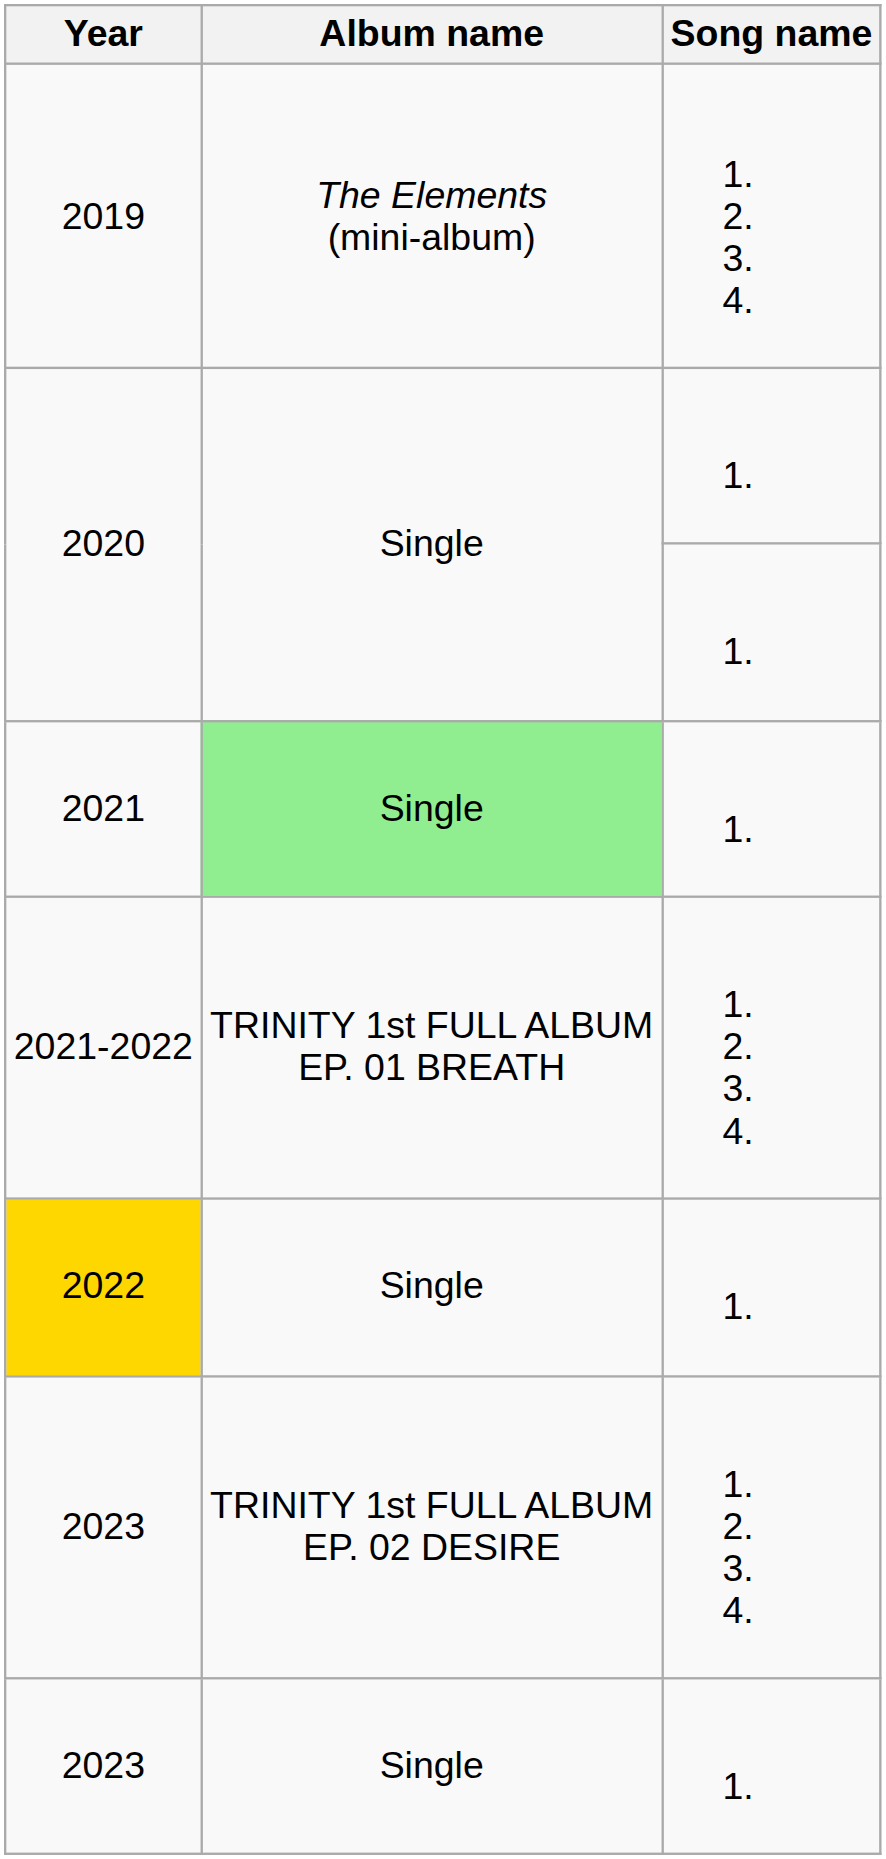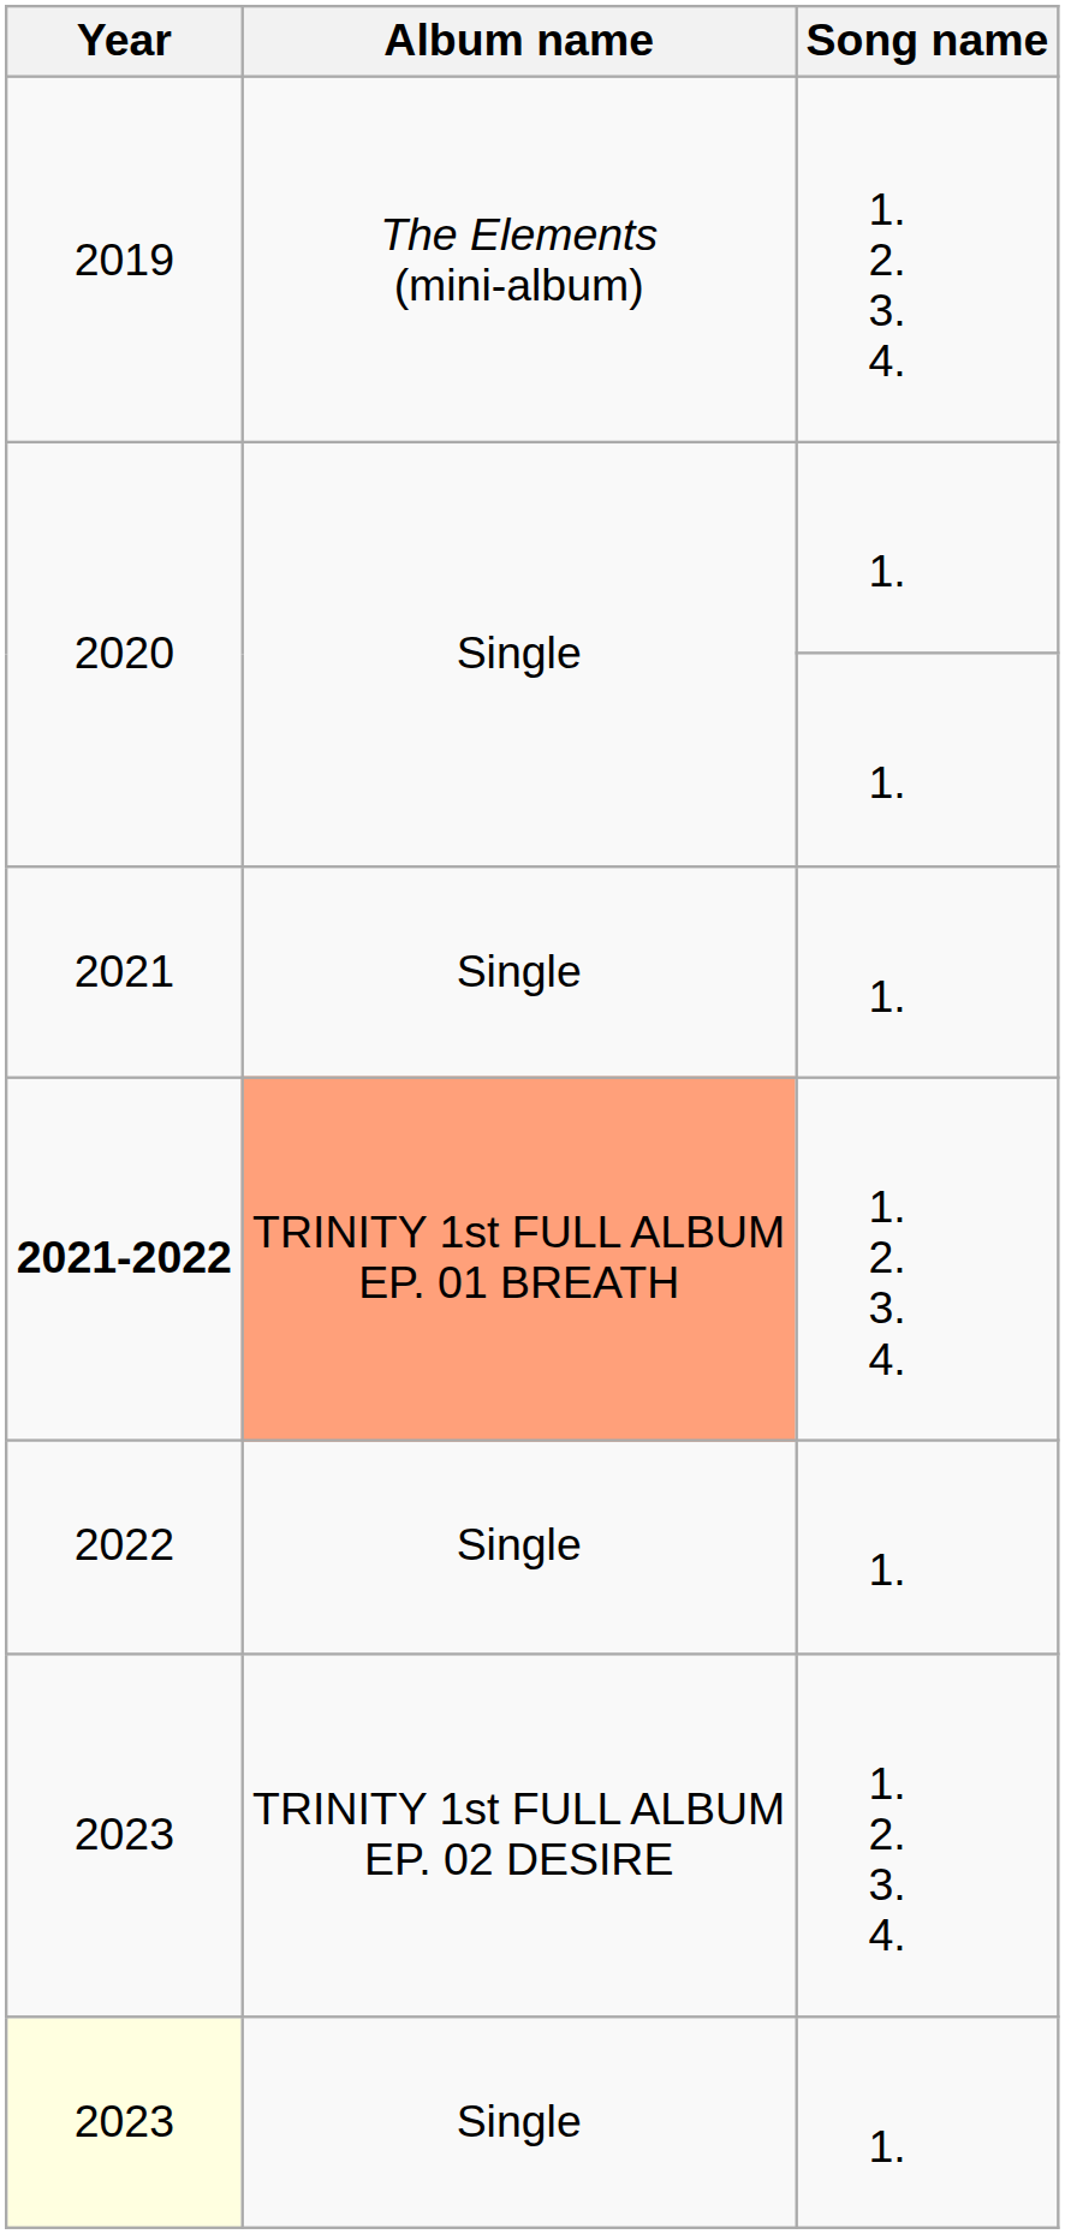2021 | Album name: lightgreen background -> no background
2021-2022 | Year: normal -> bold
2021-2022 | Album name: no background -> lightsalmon background
2022 | Year: gold background -> no background
2023 / Single | Year: no background -> lightyellow background
